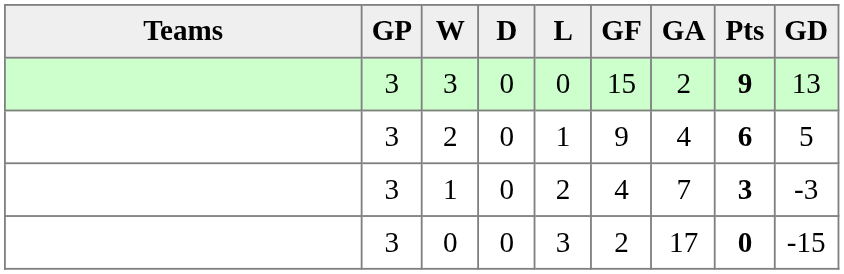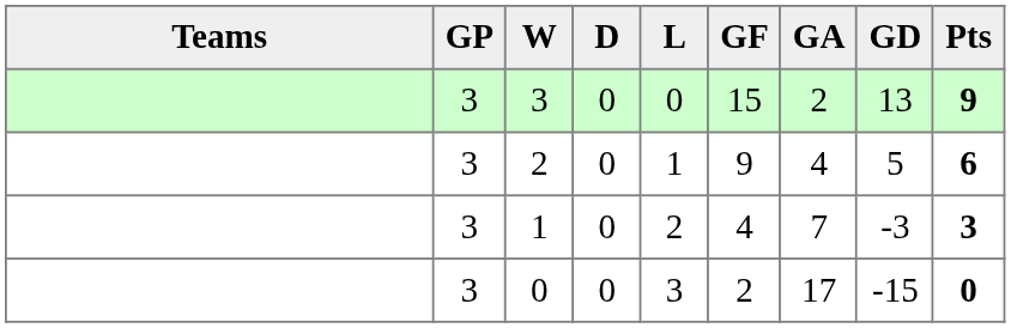columns swapped: GD <-> Pts
